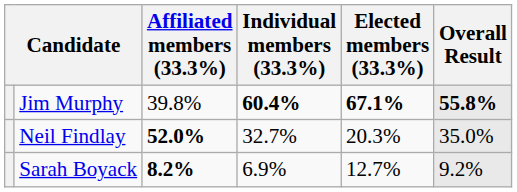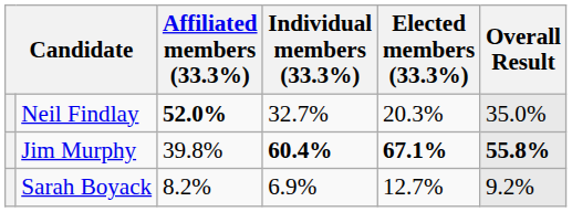rows swapped: Jim Murphy <-> Neil Findlay
Sarah Boyack | Affiliated members (33.3%): bold -> normal
